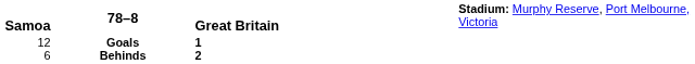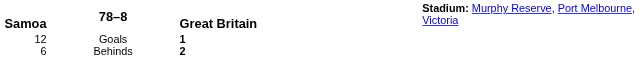12 6 | column 2: bold -> normal
